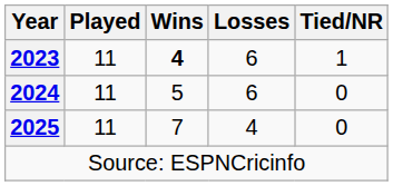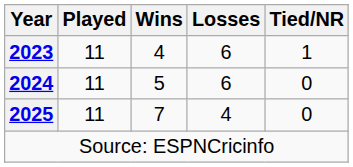2023 | Wins: bold -> normal
